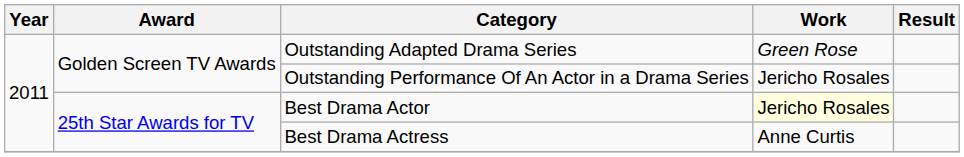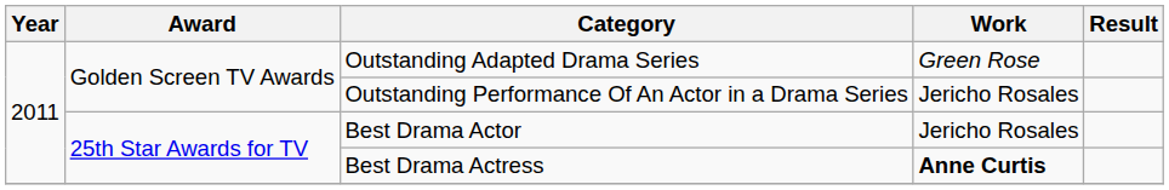Best Drama Actor | Work: lightyellow background -> no background
Best Drama Actress | Work: normal -> bold
